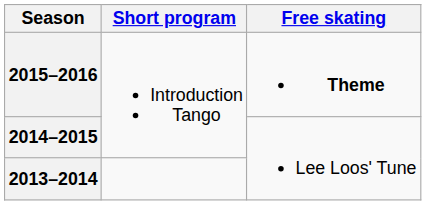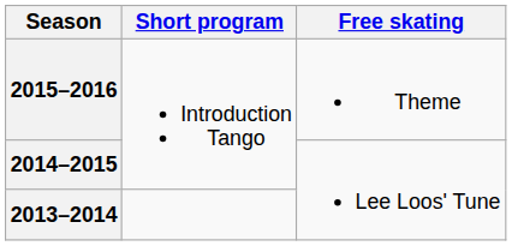2015–2016 | Free skating: bold -> normal
